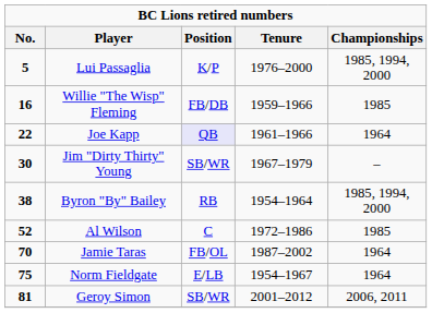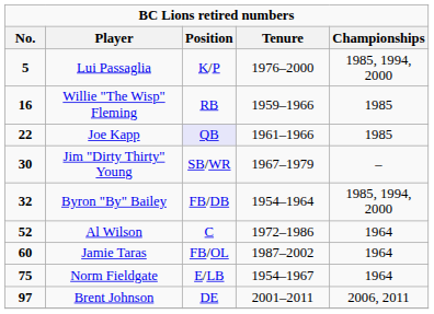Willie "The Wisp" Fleming | Position: FB/DB -> RB
Joe Kapp | Championships: 1964 -> 1985
Byron "By" Bailey | No.: 38 -> 32
Byron "By" Bailey | Position: RB -> FB/DB
Al Wilson | Championships: 1985 -> 1964
Jamie Taras | No.: 70 -> 60
- row: 81 | Geroy Simon | SB/WR | 2001–2012 | 2006, 2011
+ row: 97 | Brent Johnson | DE | 2001–2011 | 2006, 2011
